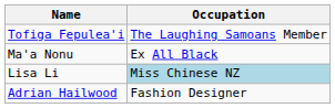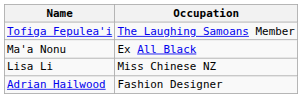Lisa Li | Occupation: lightblue background -> no background
